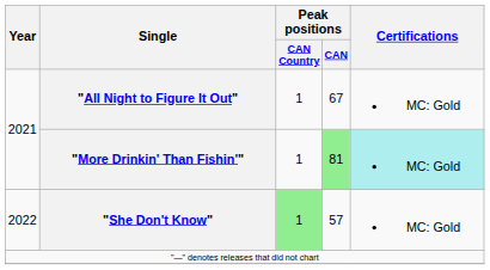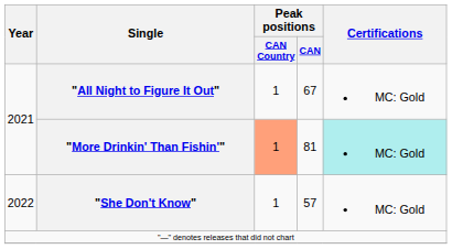"More Drinkin' Than Fishin'" | Peak positions / CAN Country: no background -> lightsalmon background
"More Drinkin' Than Fishin'" | Peak positions / CAN: lightgreen background -> no background
"She Don't Know" | Peak positions / CAN Country: lightgreen background -> no background
